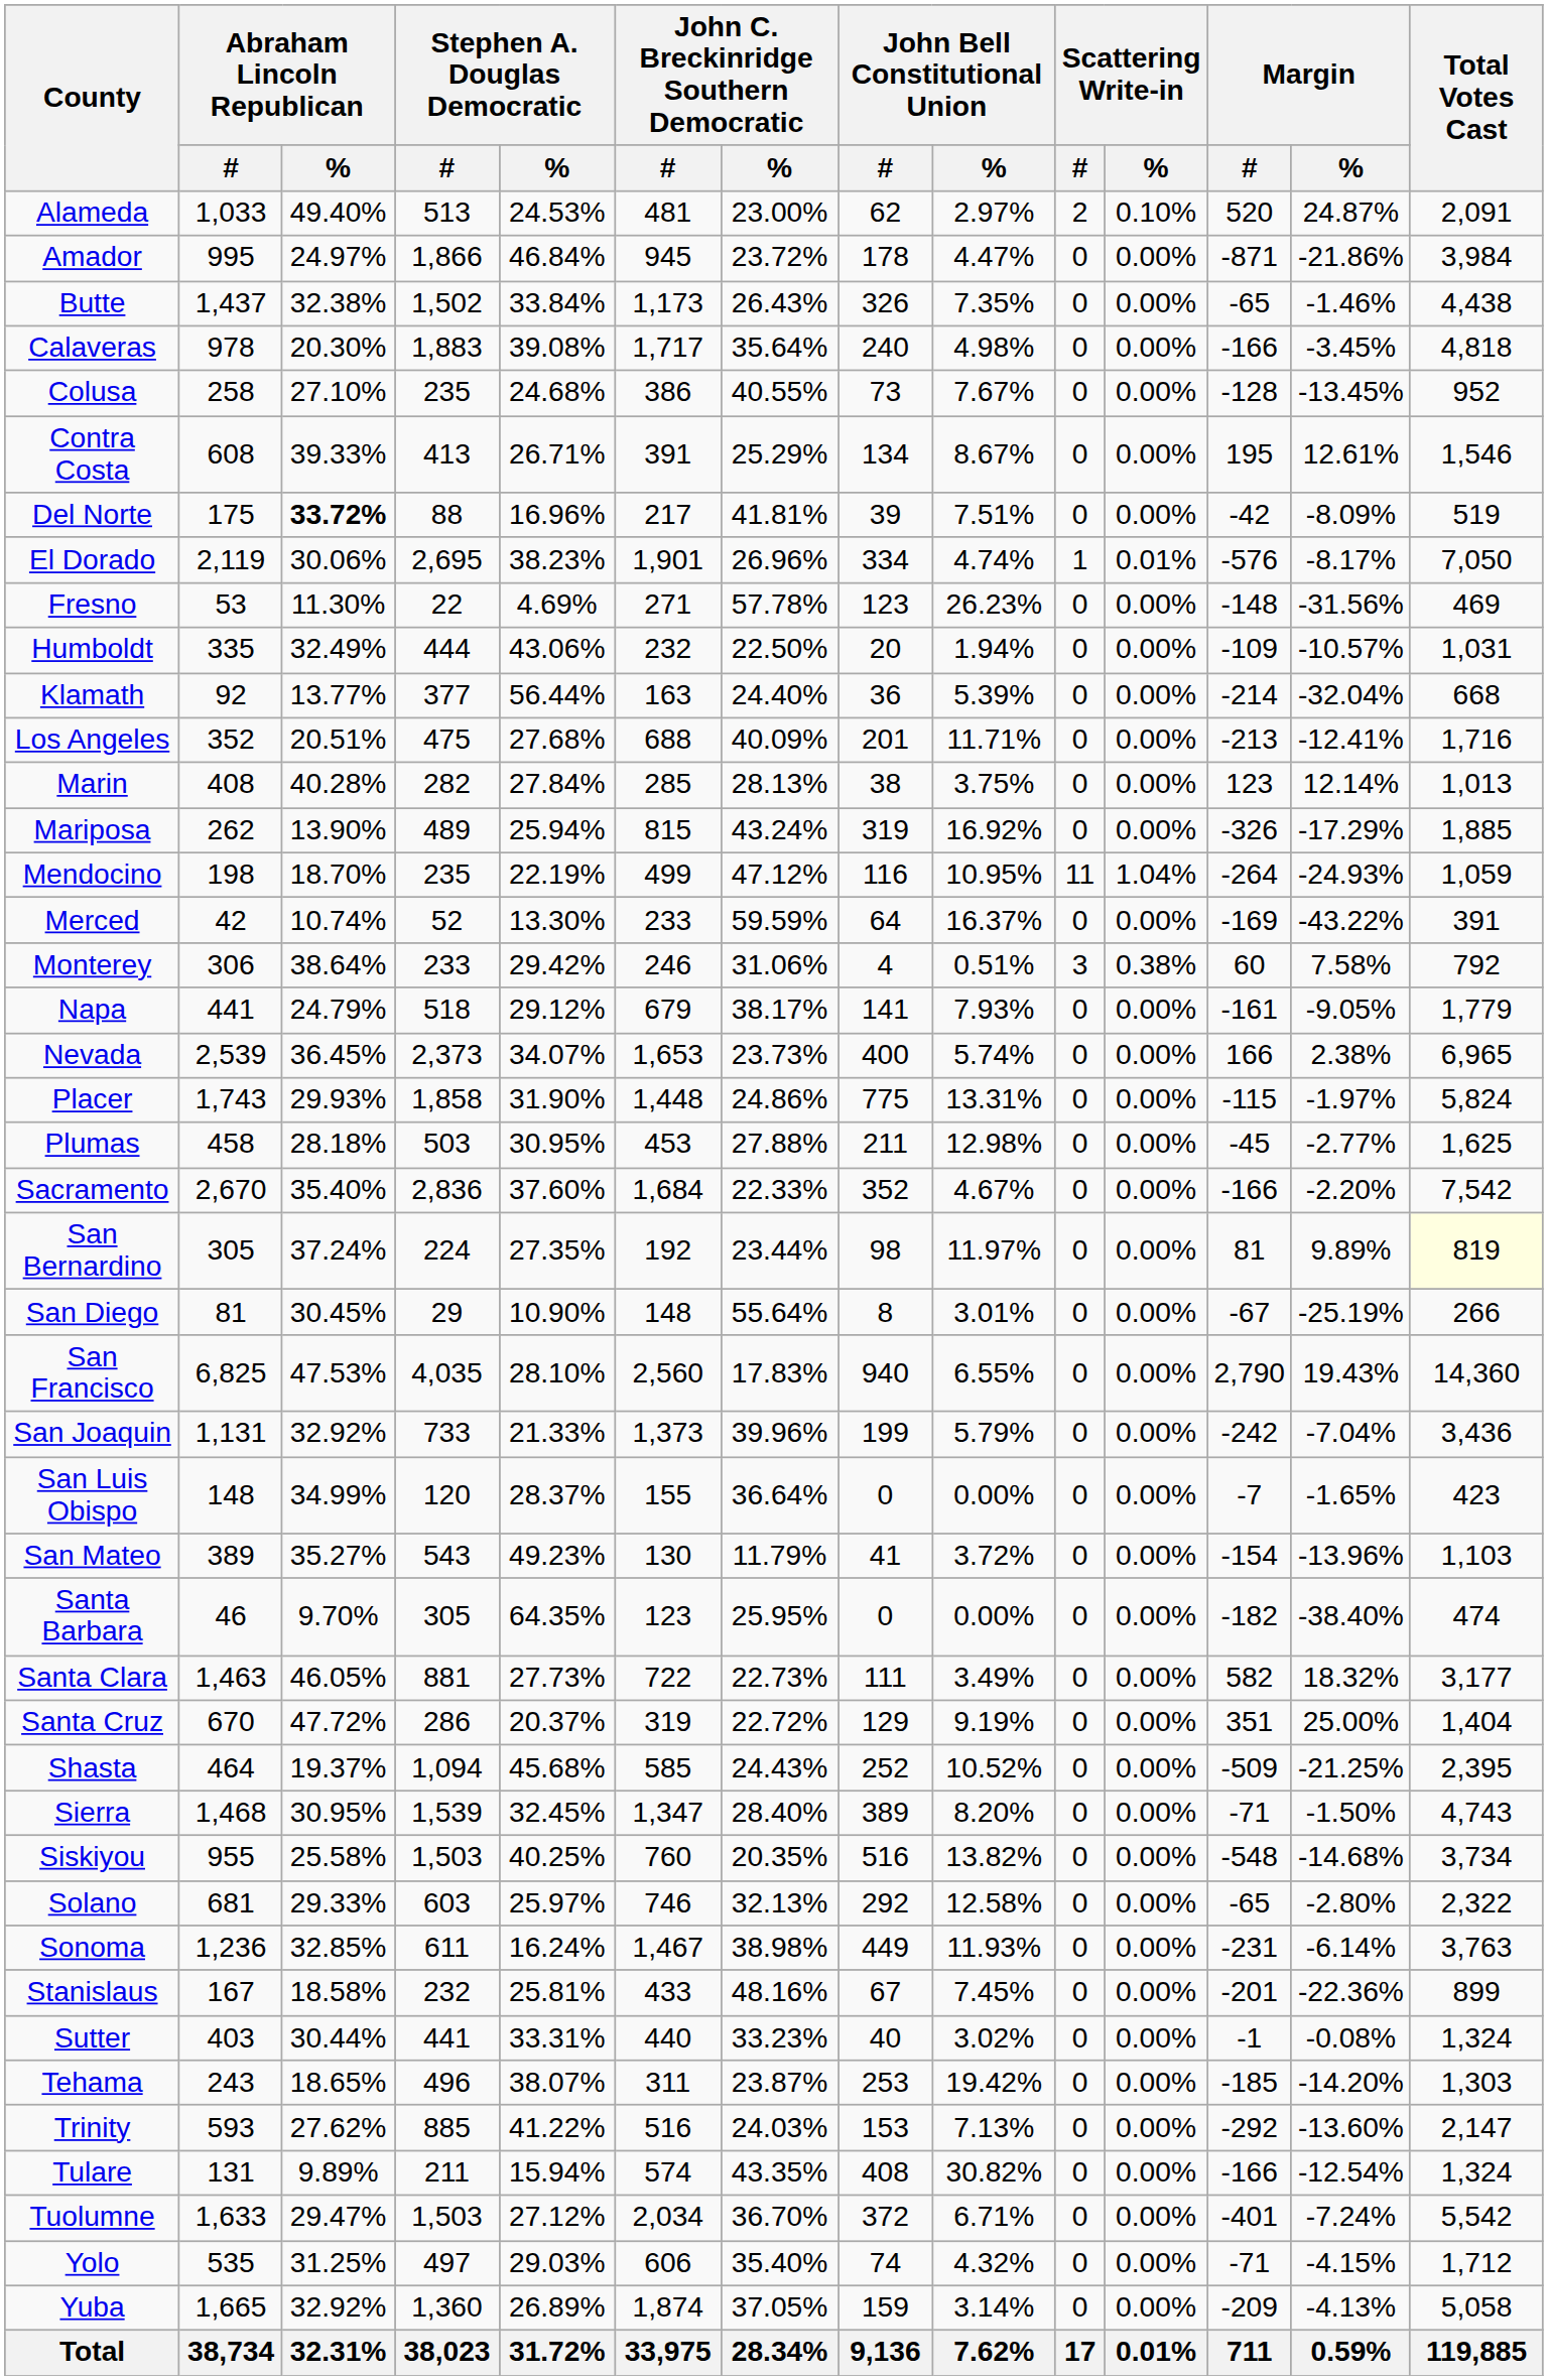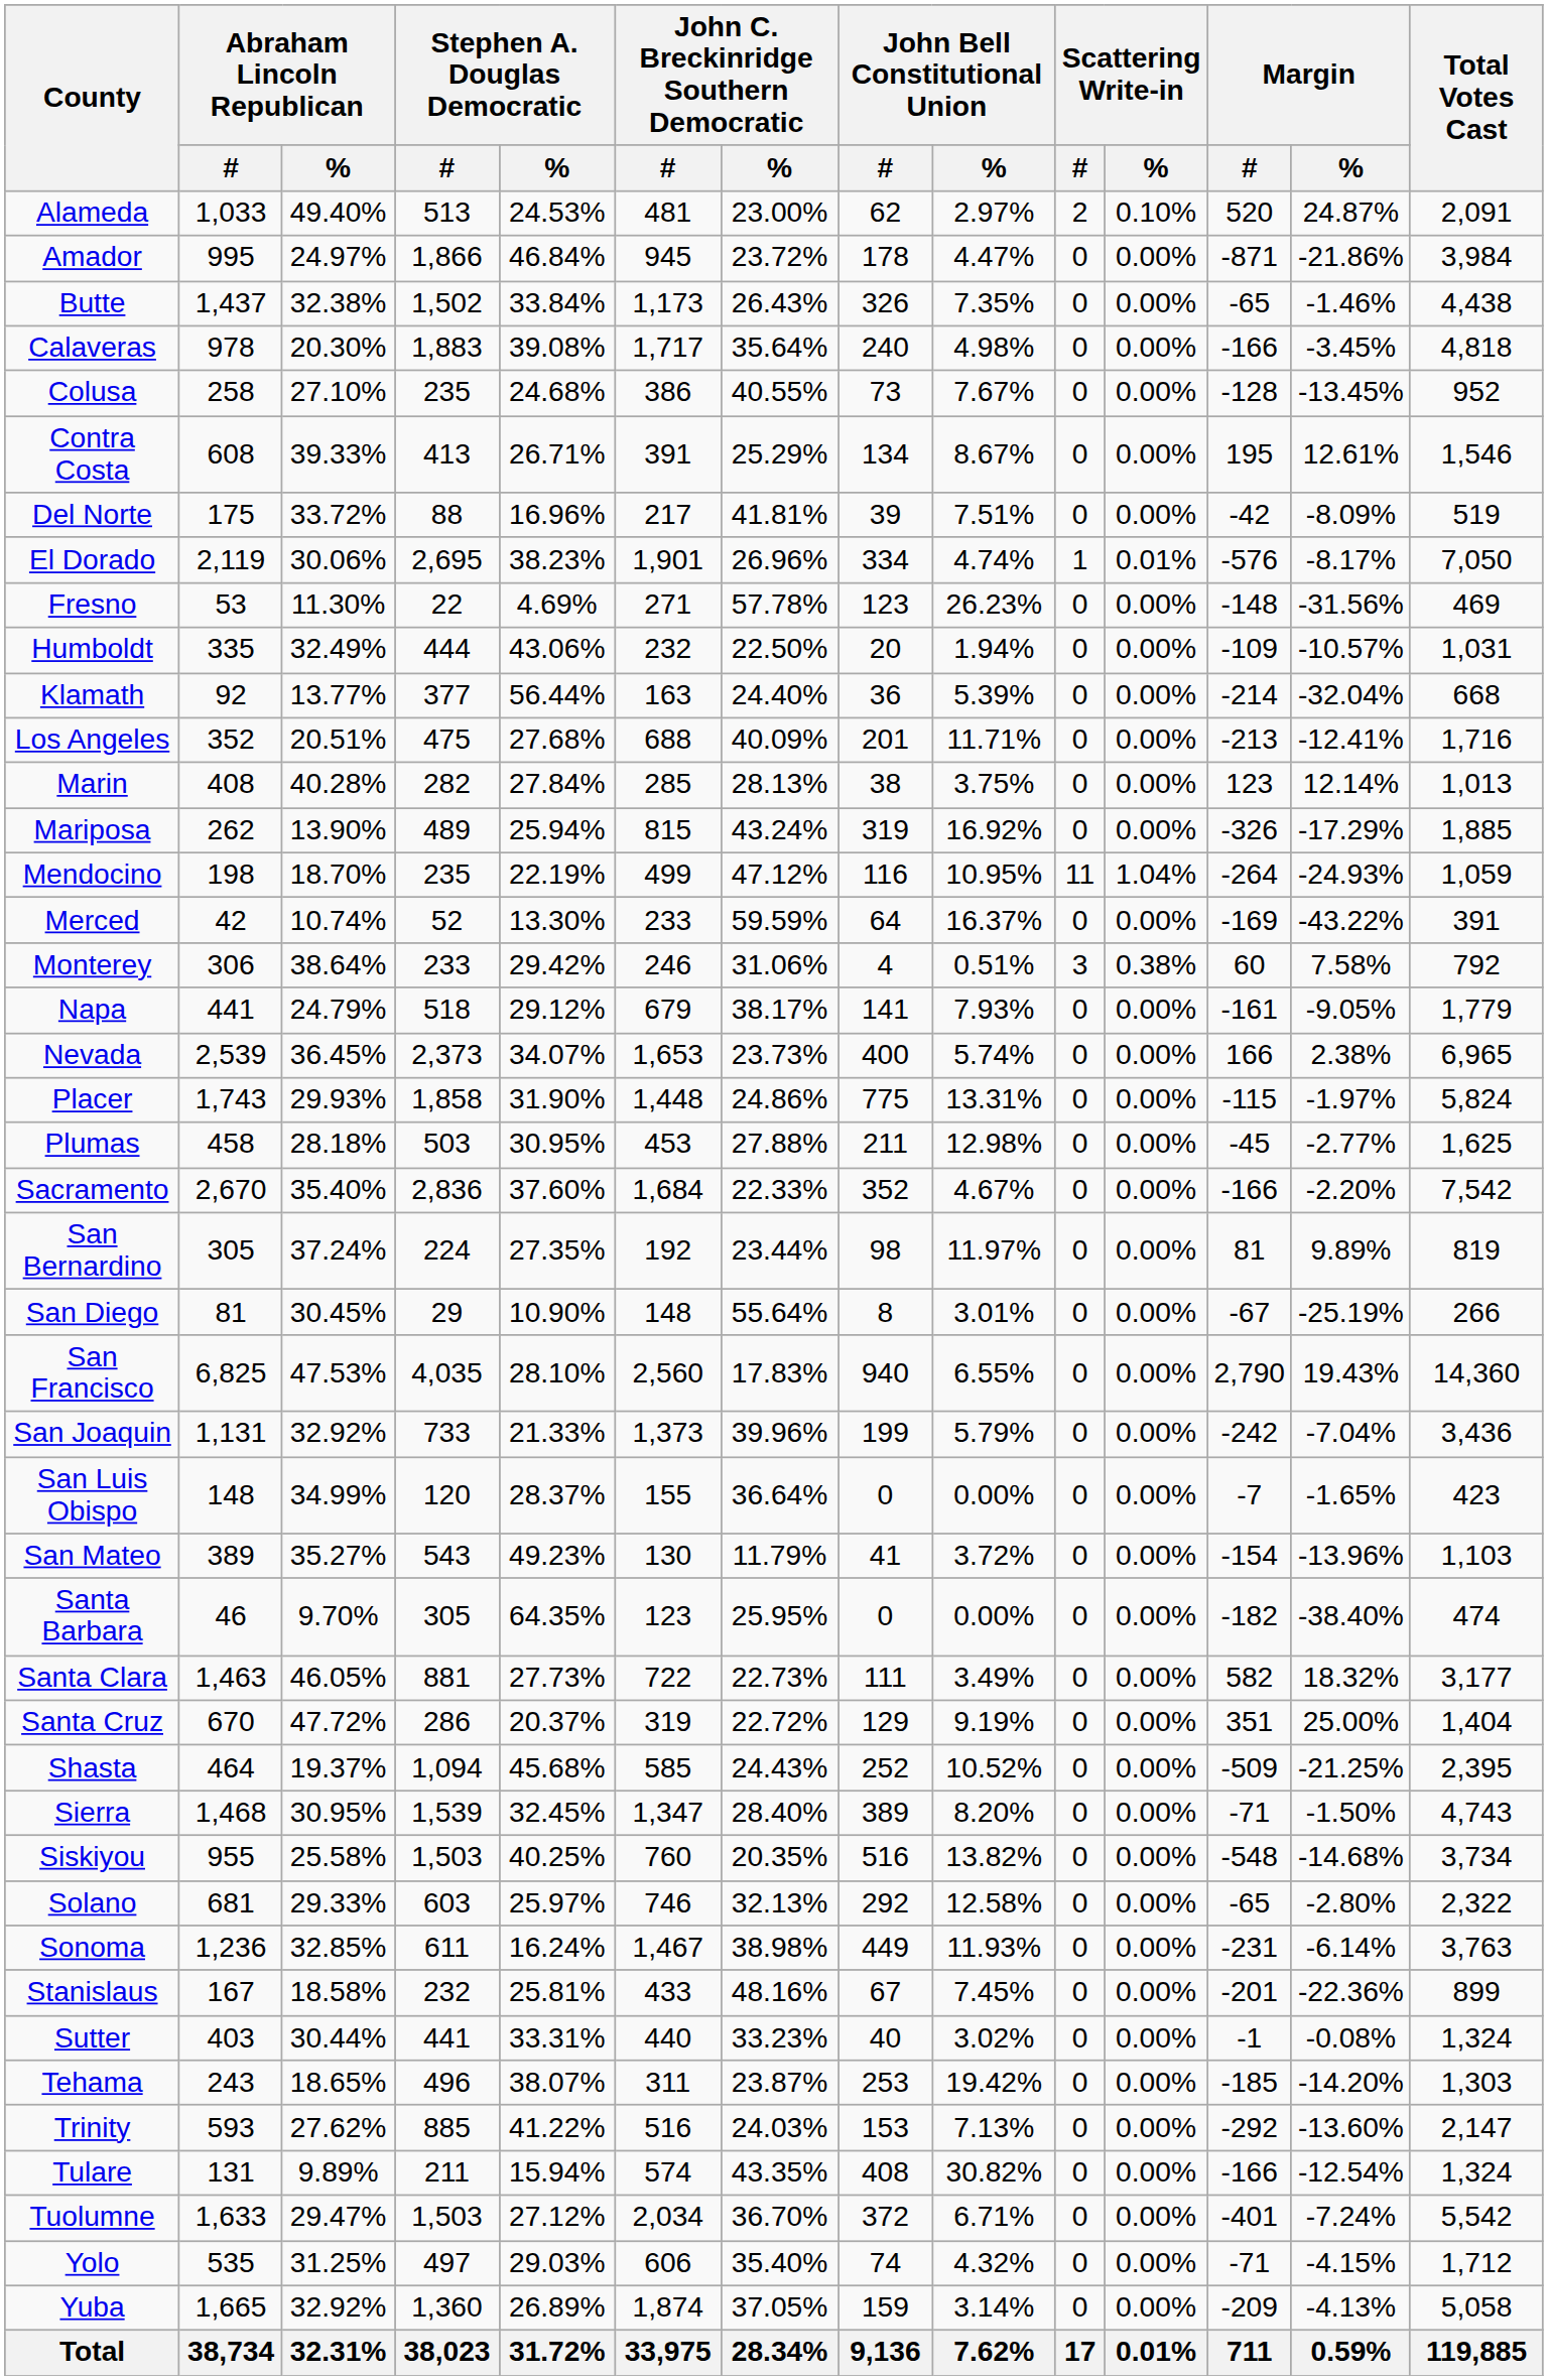Del Norte | Abraham Lincoln Republican / %: bold -> normal
San Bernardino | Total Votes Cast: lightyellow background -> no background
